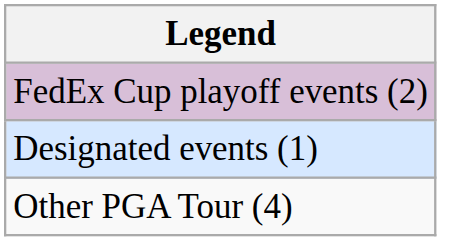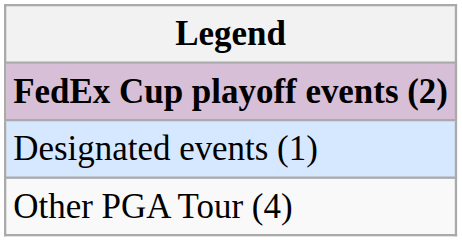row 2 | column 1: normal -> bold
